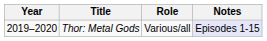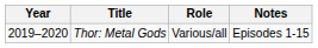row 2 | Notes: lavender background -> no background
